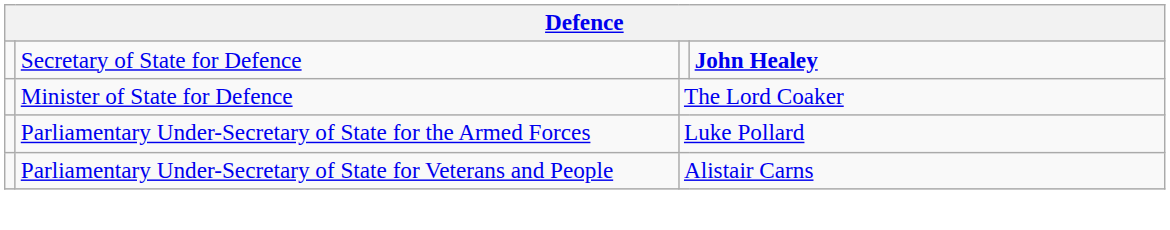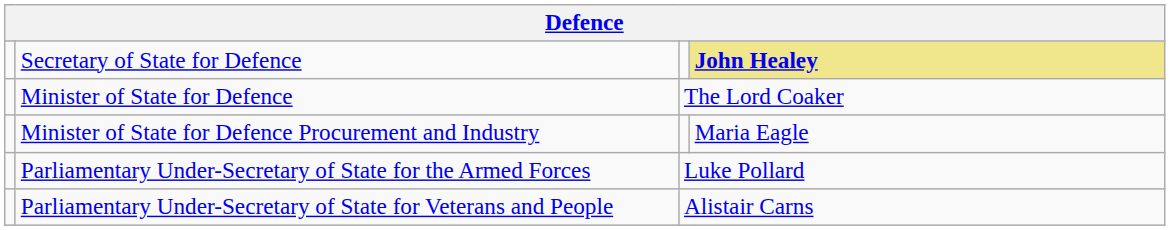Secretary of State for Defence | column 4: no background -> khaki background
+ row: Minister of State for Defence Procurement and Industry | Maria Eagle
